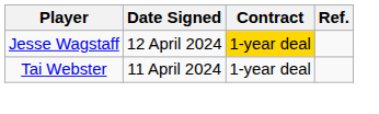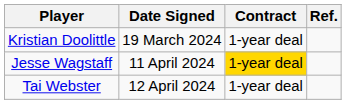+ row: Kristian Doolittle | 19 March 2024 | 1-year deal
Jesse Wagstaff | Date Signed: 12 April 2024 -> 11 April 2024
Tai Webster | Date Signed: 11 April 2024 -> 12 April 2024
